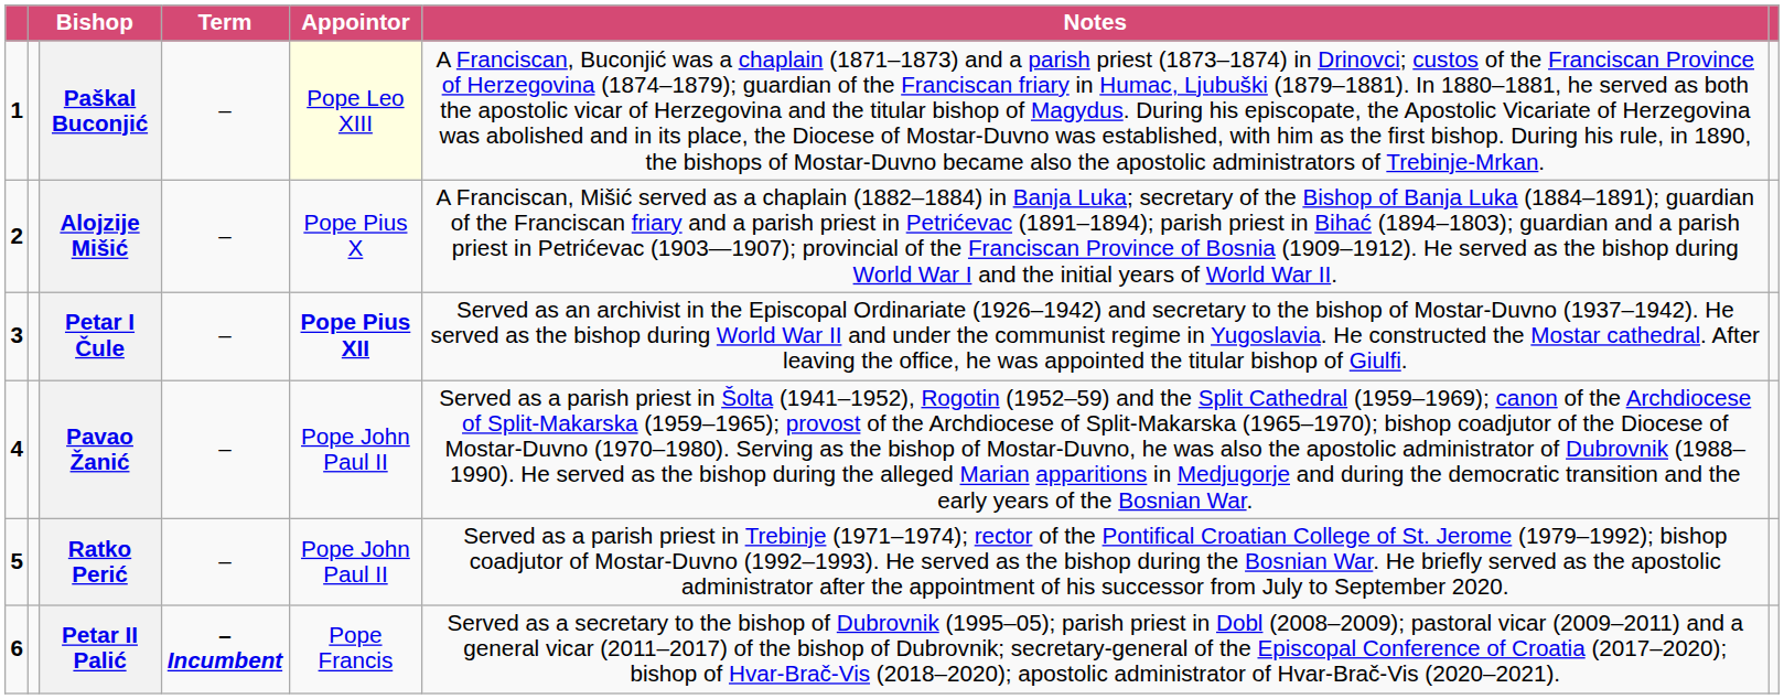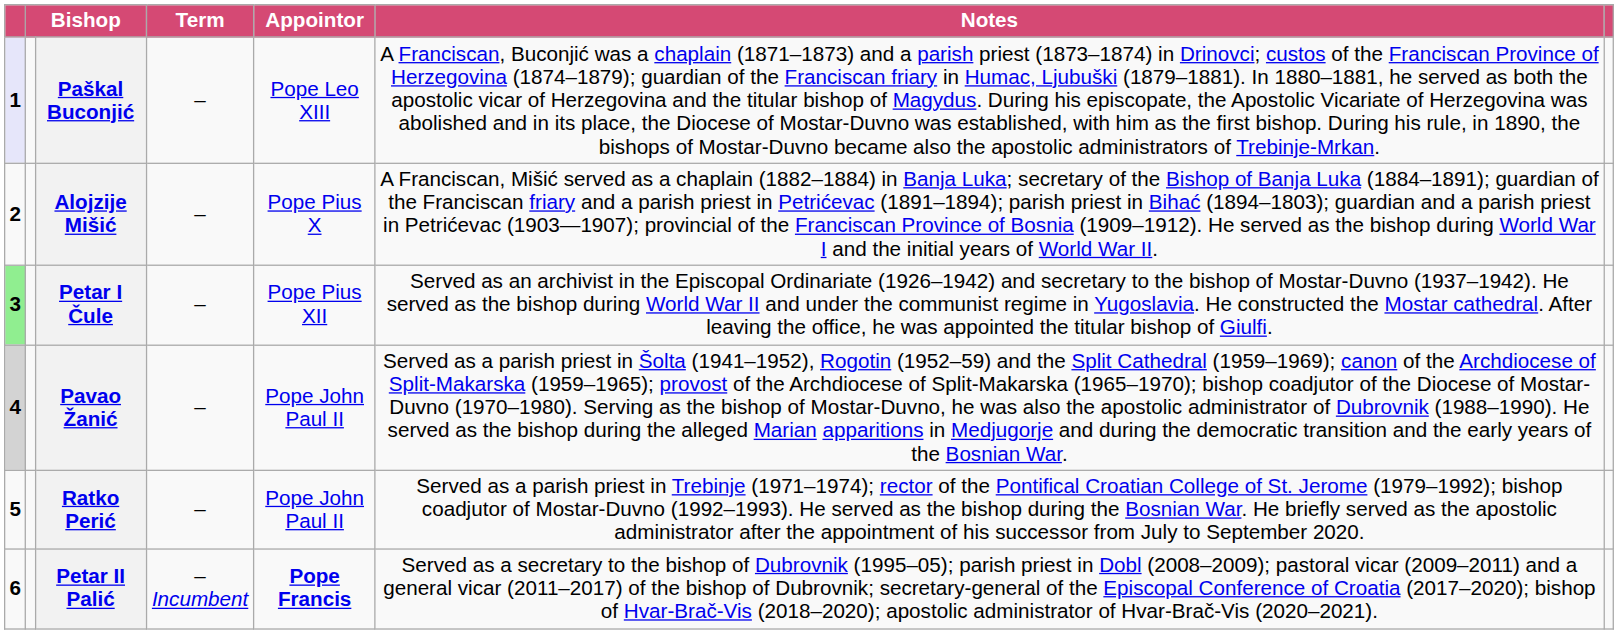Paškal Buconjić | column 1: no background -> lavender background
Paškal Buconjić | Appointor: lightyellow background -> no background
Petar I Čule | column 1: no background -> lightgreen background
Petar I Čule | Appointor: bold -> normal
Pavao Žanić | column 1: no background -> lightgrey background
Petar II Palić | Term: bold -> normal
Petar II Palić | Appointor: normal -> bold
